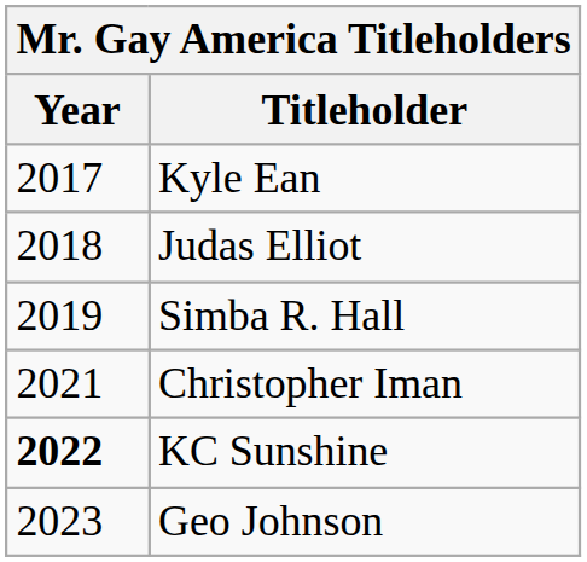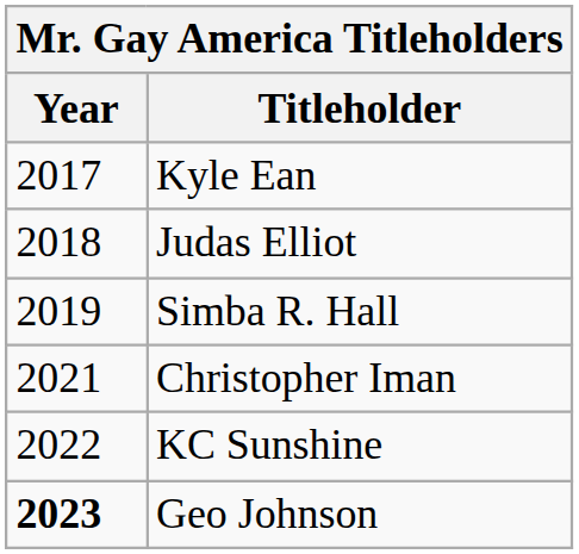KC Sunshine | Year: bold -> normal
Geo Johnson | Year: normal -> bold
